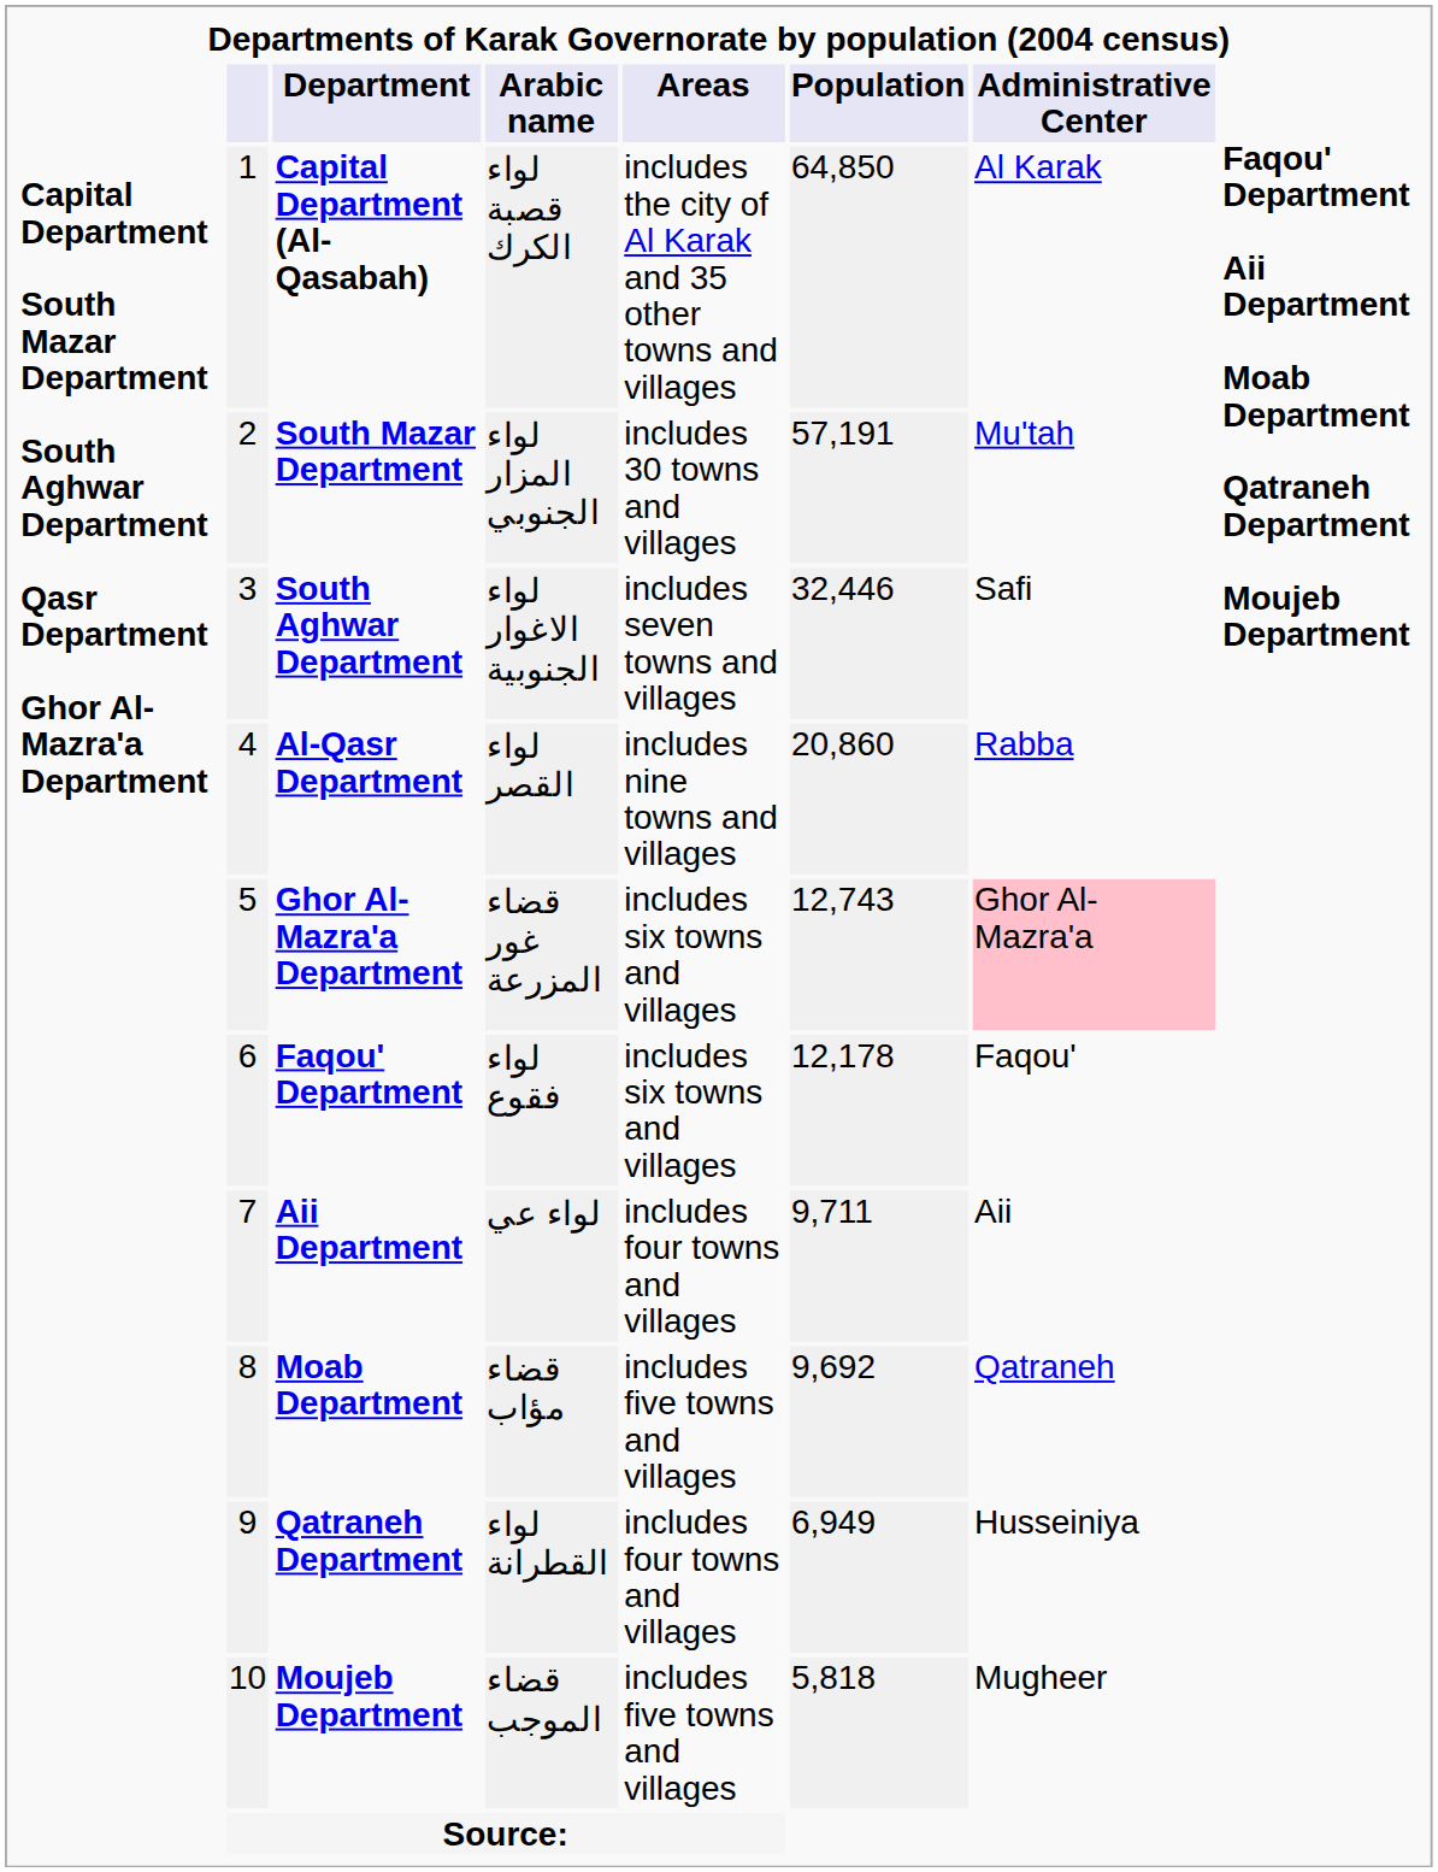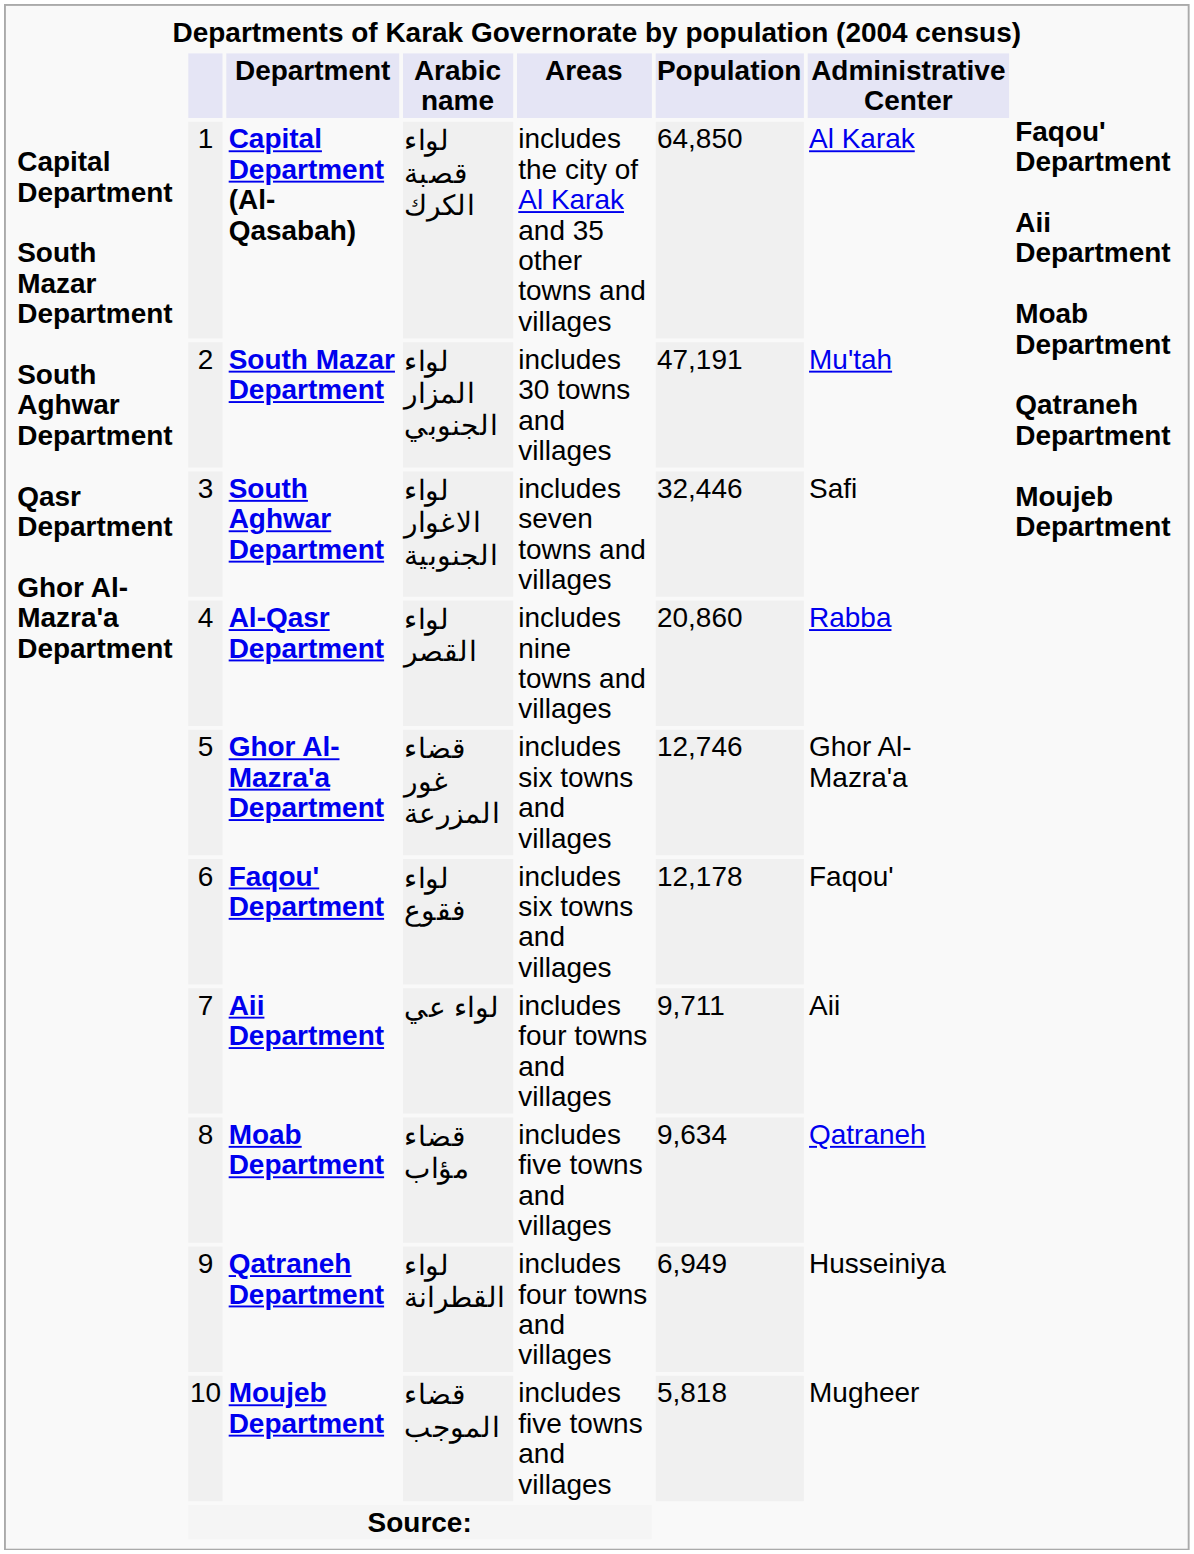South Mazar Department | Population: 57,191 -> 47,191
Ghor Al-Mazra'a Department | Population: 12,743 -> 12,746
Ghor Al-Mazra'a Department | Administrative Center: pink background -> no background
Moab Department | Population: 9,692 -> 9,634
